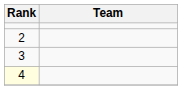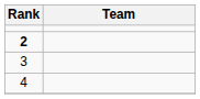row 3 | Rank: normal -> bold
row 5 | Rank: lightyellow background -> no background
